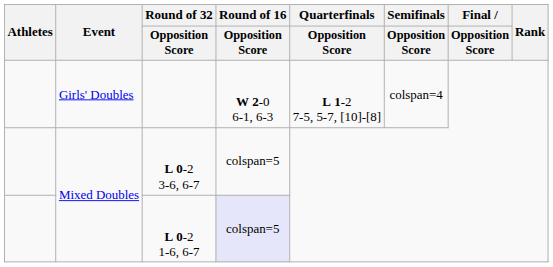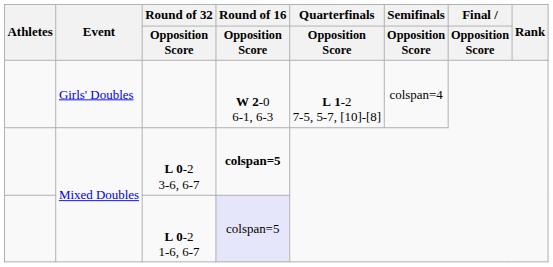L 0-2 3-6, 6-7 | Round of 16 / Opposition Score: normal -> bold
